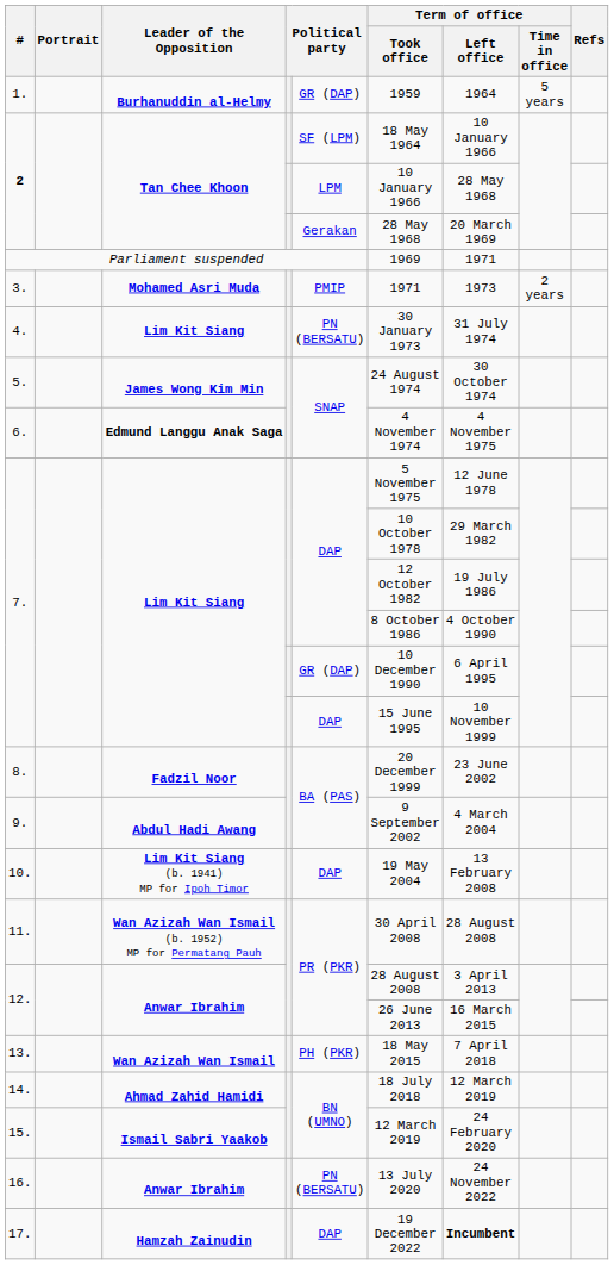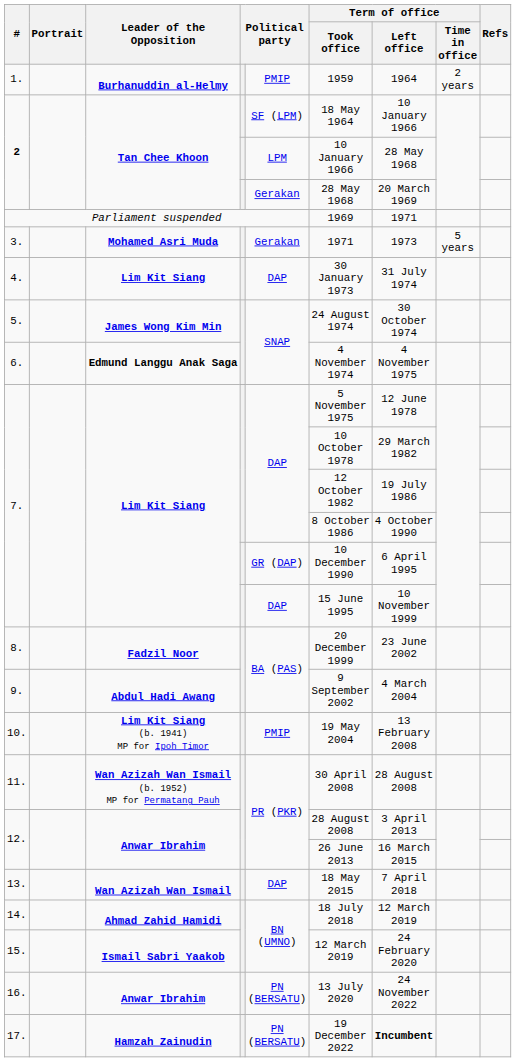1. | column 5: GR (DAP) -> PMIP
1. | Term of office / Time in office: 5 years -> 2 years
3. | column 5: PMIP -> Gerakan
3. | Term of office / Time in office: 2 years -> 5 years
4. | column 5: PN (BERSATU) -> DAP
10. | column 5: DAP -> PMIP
13. | column 5: PH (PKR) -> DAP
17. | column 5: DAP -> PN (BERSATU)
